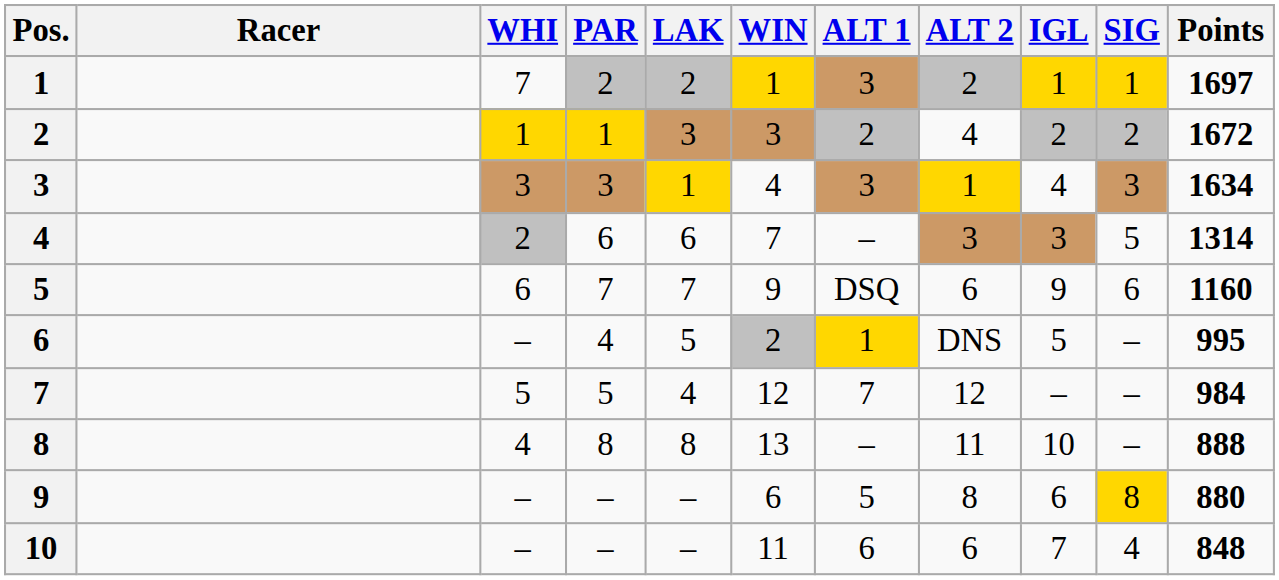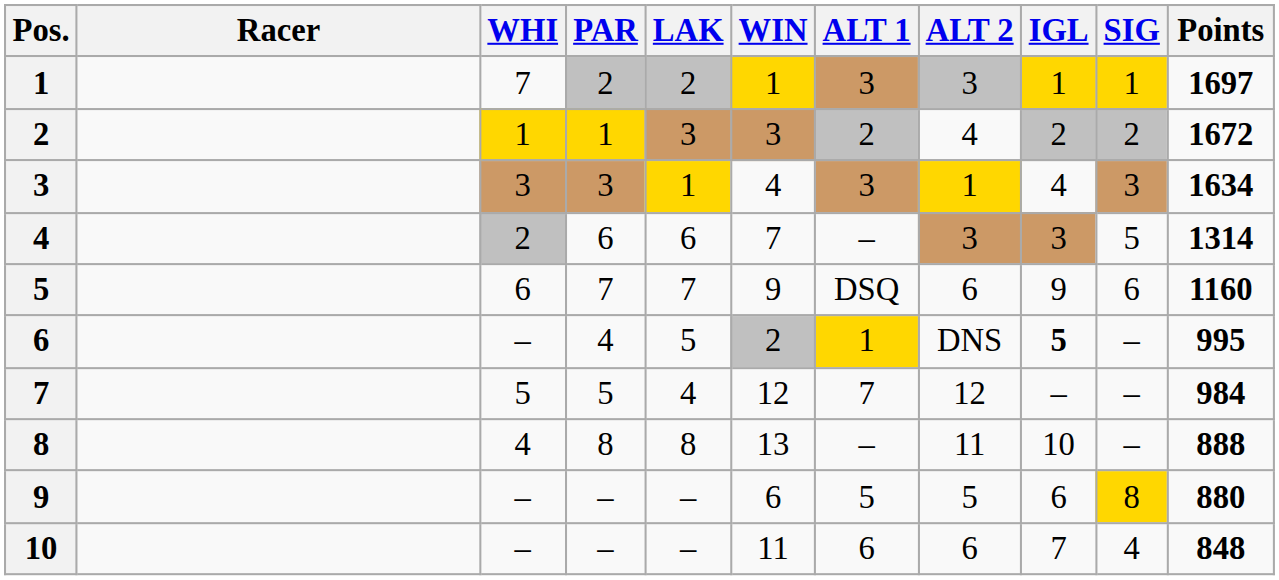row 2 | ALT 2: 2 -> 3
row 7 | IGL: normal -> bold
row 10 | ALT 2: 8 -> 5
